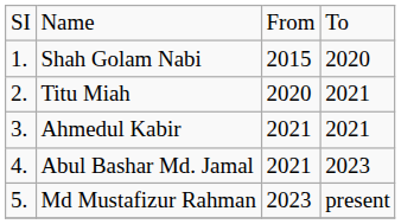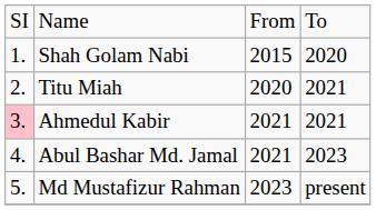Ahmedul Kabir | column 1: no background -> pink background
